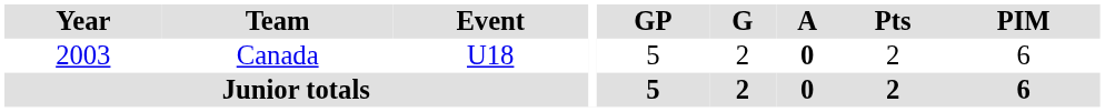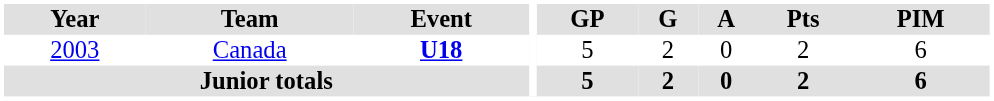Canada | Event: normal -> bold
Canada | A: bold -> normal
